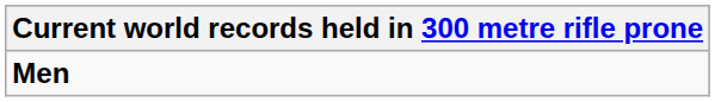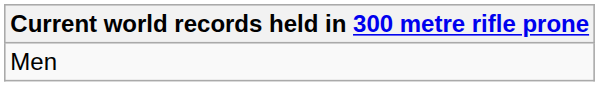Men | column 1: bold -> normal
